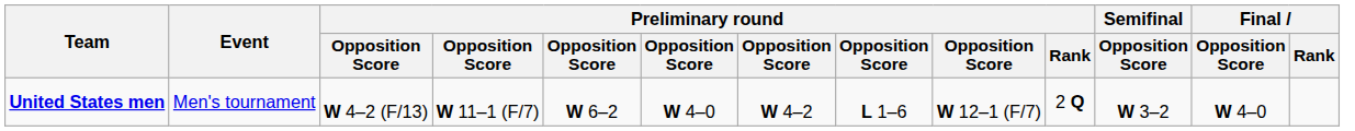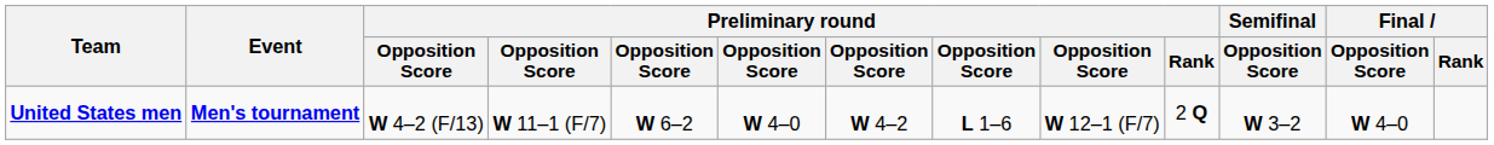United States men | Event: normal -> bold
